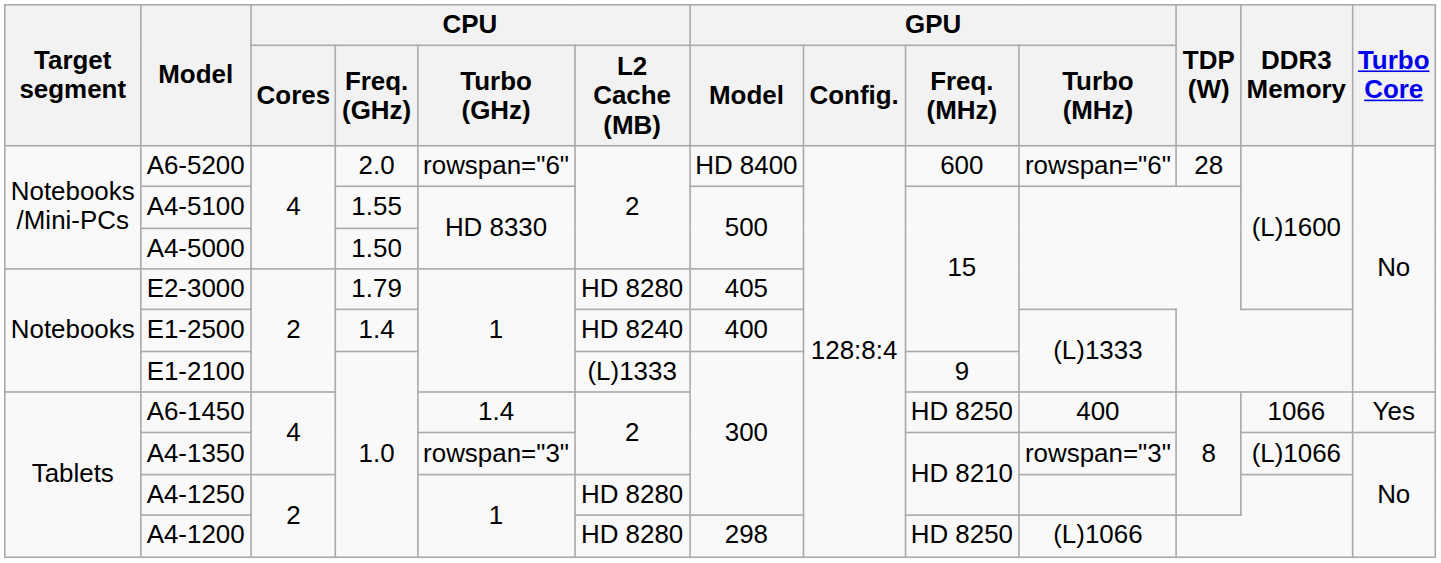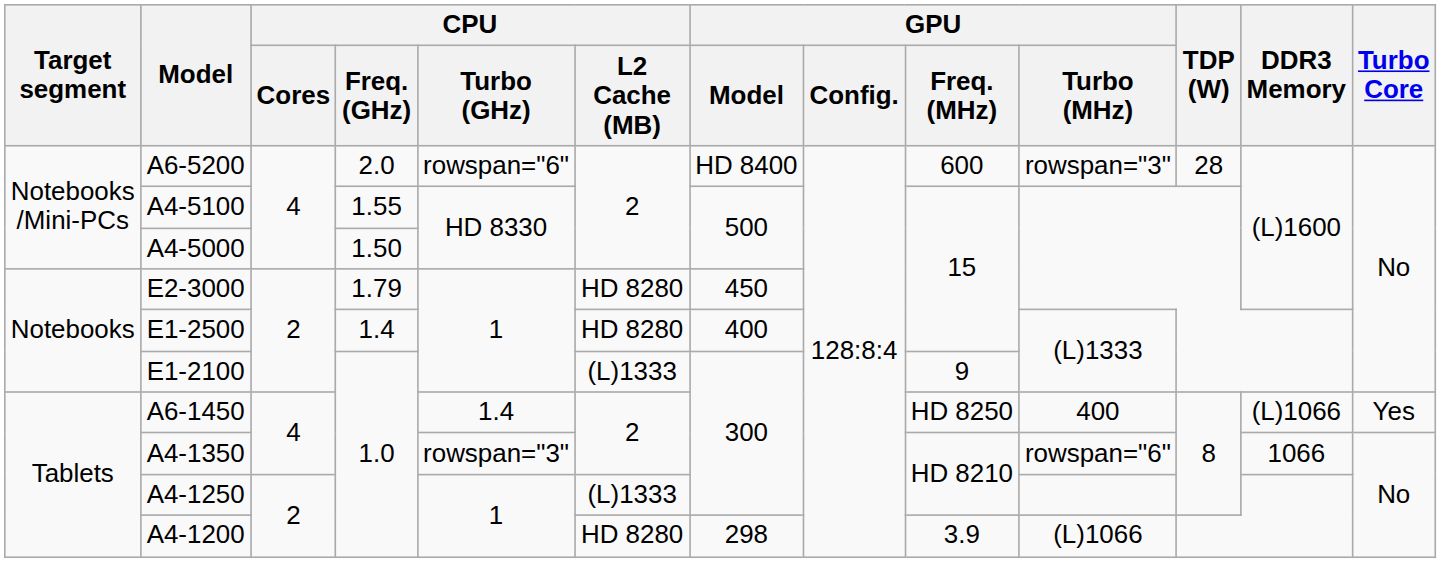A6-5200 | GPU / Turbo (MHz): rowspan="6" -> rowspan="3"
E2-3000 | GPU / Model: 405 -> 450
E1-2500 | CPU / L2 Cache (MB): HD 8240 -> HD 8280
A6-1450 | DDR3 Memory: 1066 -> (L)1066
A4-1350 | GPU / Turbo (MHz): rowspan="3" -> rowspan="6"
A4-1350 | DDR3 Memory: (L)1066 -> 1066
A4-1250 | CPU / L2 Cache (MB): HD 8280 -> (L)1333
A4-1200 | GPU / Freq. (MHz): HD 8250 -> 3.9
